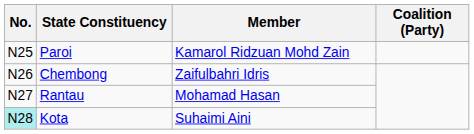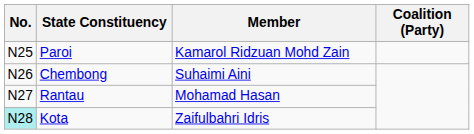Chembong | Member: Zaifulbahri Idris -> Suhaimi Aini
Kota | Member: Suhaimi Aini -> Zaifulbahri Idris
